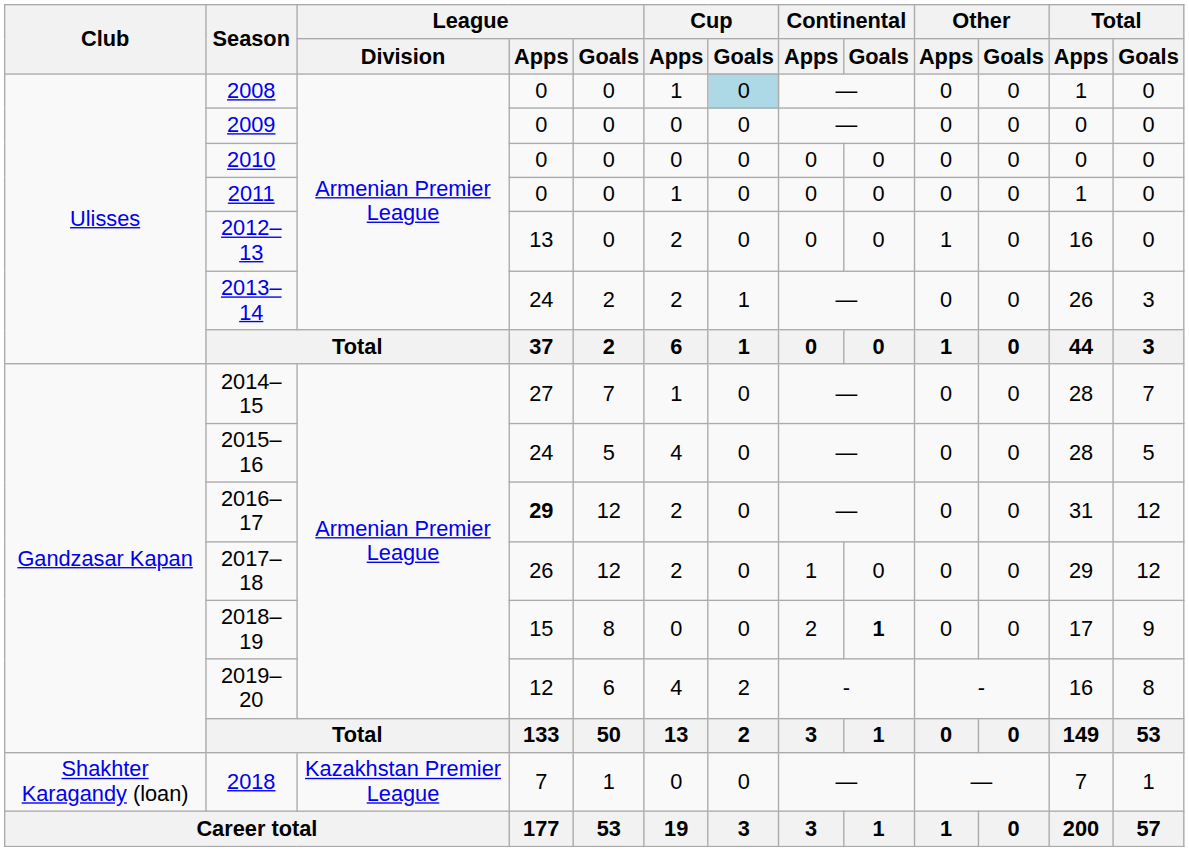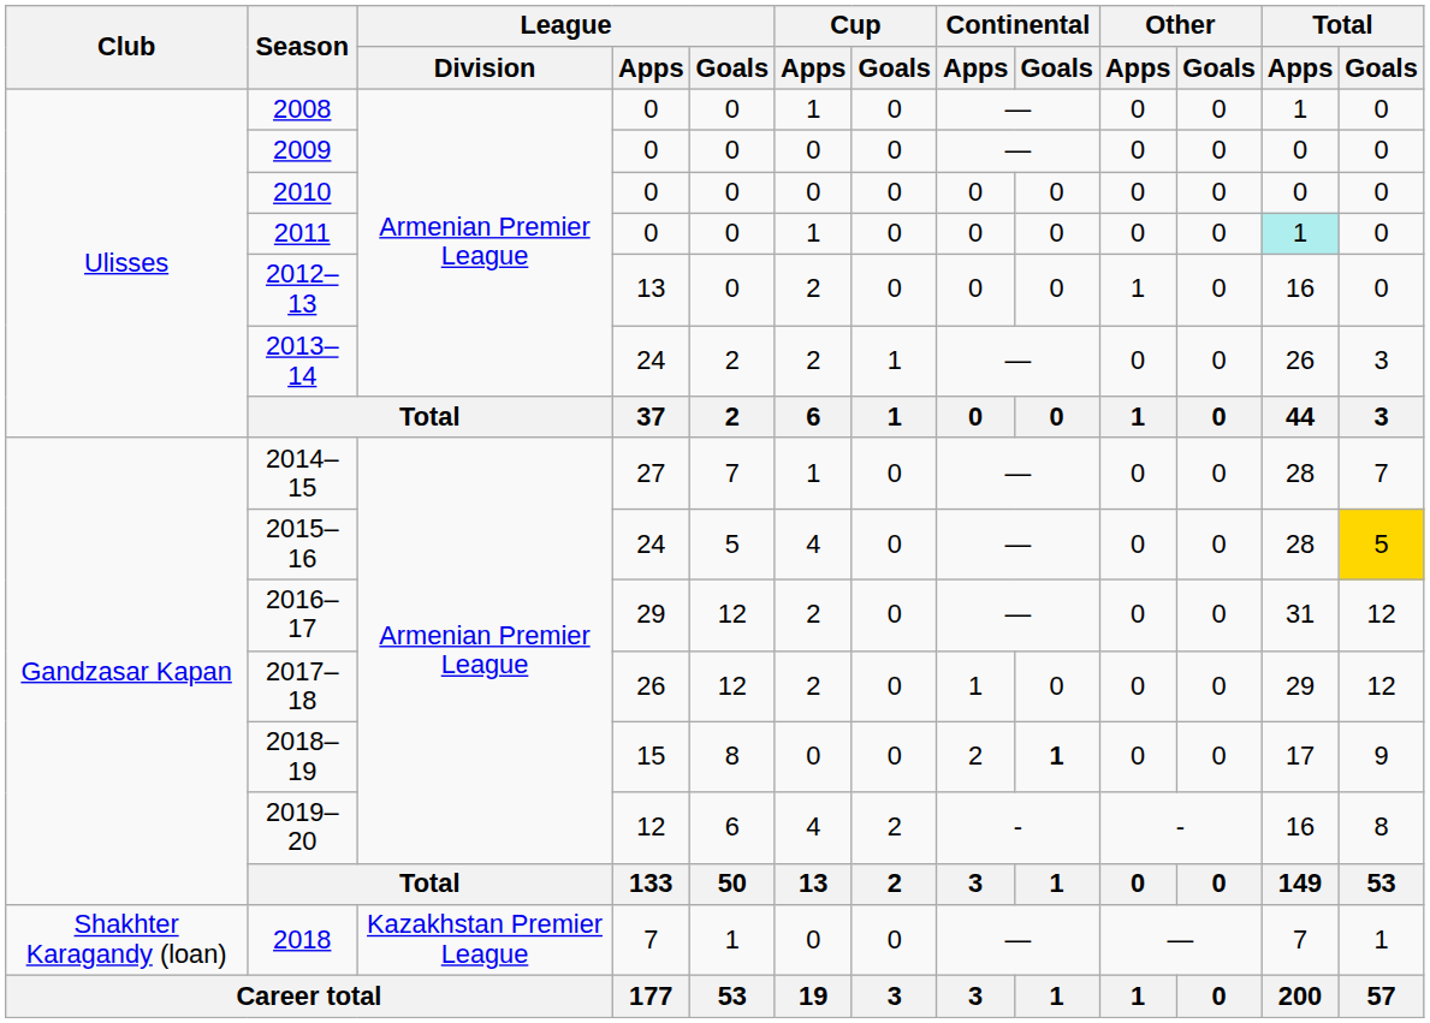2008 | Cup / Goals: lightblue background -> no background
2011 | Total / Apps: no background -> paleturquoise background
2015–16 | Total / Goals: no background -> gold background
2016–17 | League / Apps: bold -> normal
